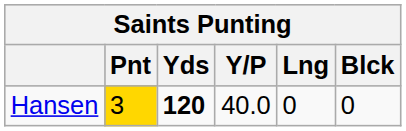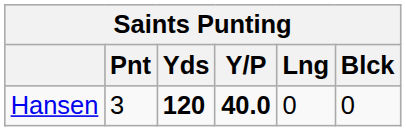Hansen | Pnt: gold background -> no background
Hansen | Y/P: normal -> bold
